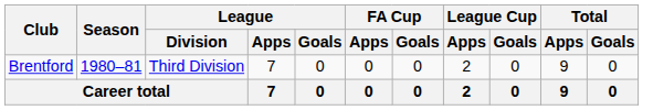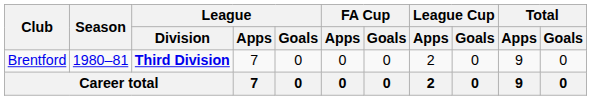Brentford | League / Division: normal -> bold
